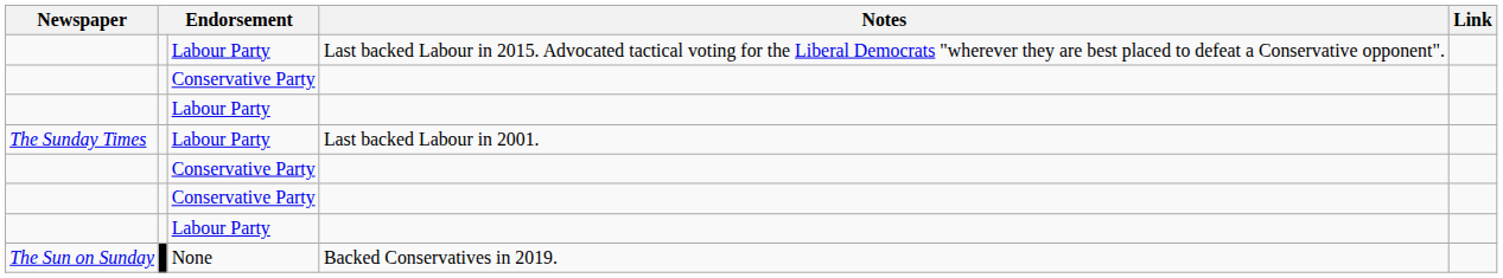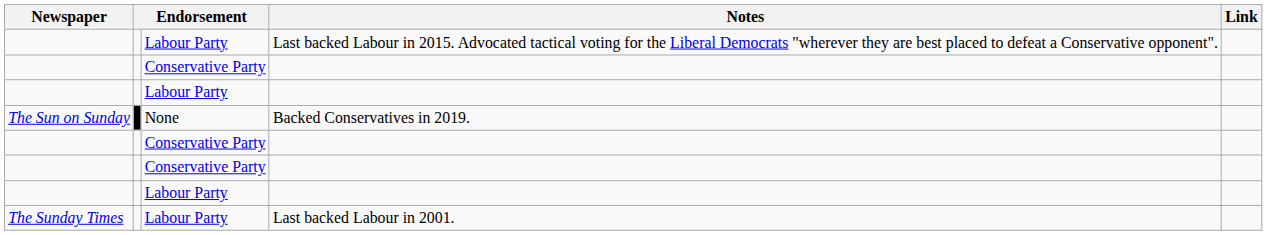rows swapped: Backed Conservatives in 2019. <-> Last backed Labour in 2001.
